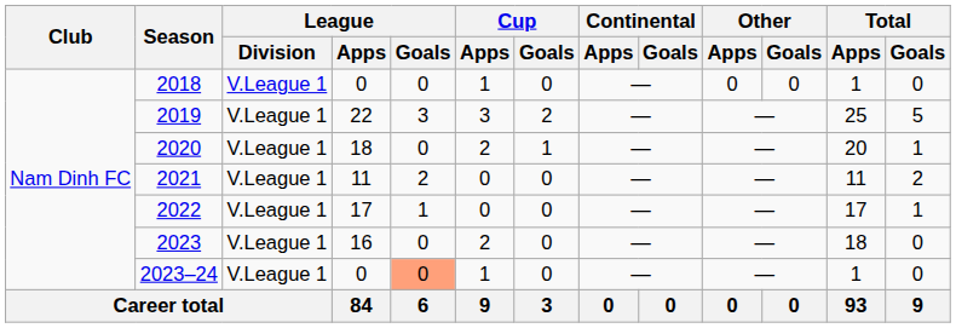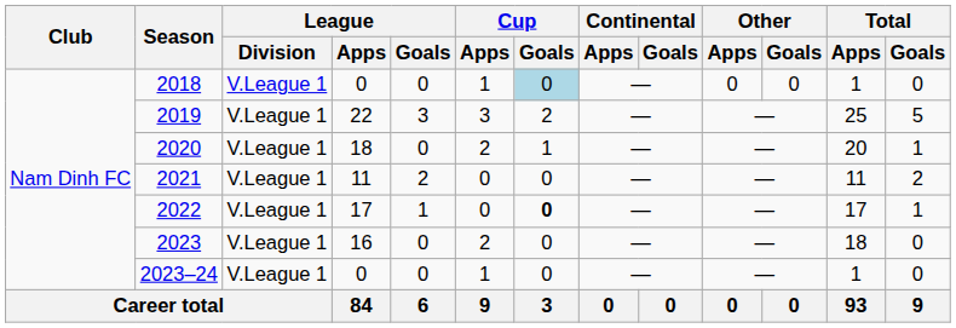2018 | Cup / Goals: no background -> lightblue background
2022 | Cup / Goals: normal -> bold
2023–24 | League / Goals: lightsalmon background -> no background
